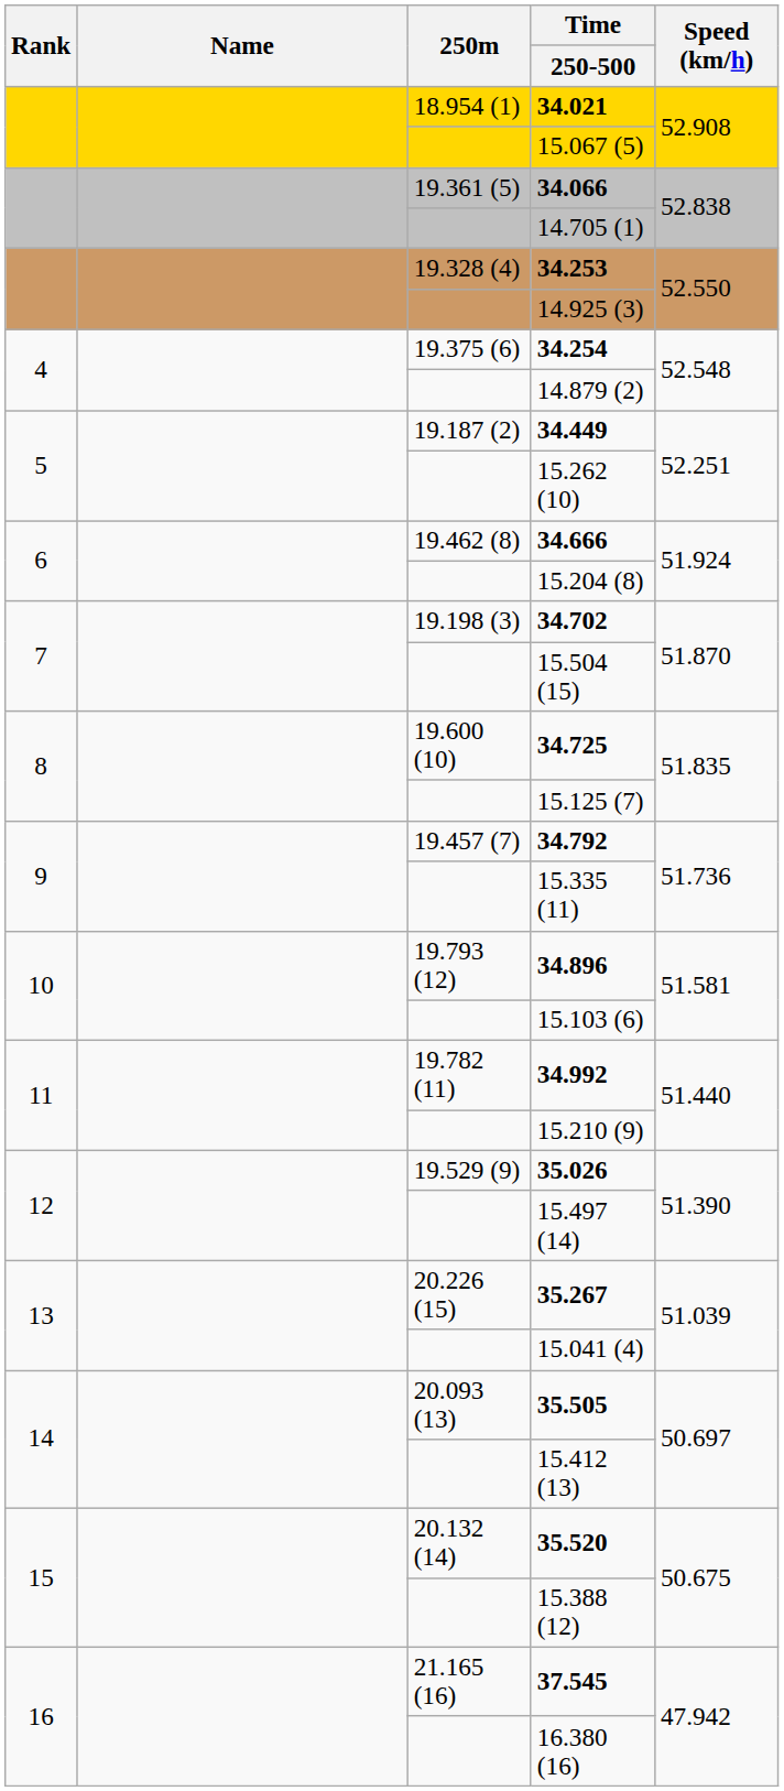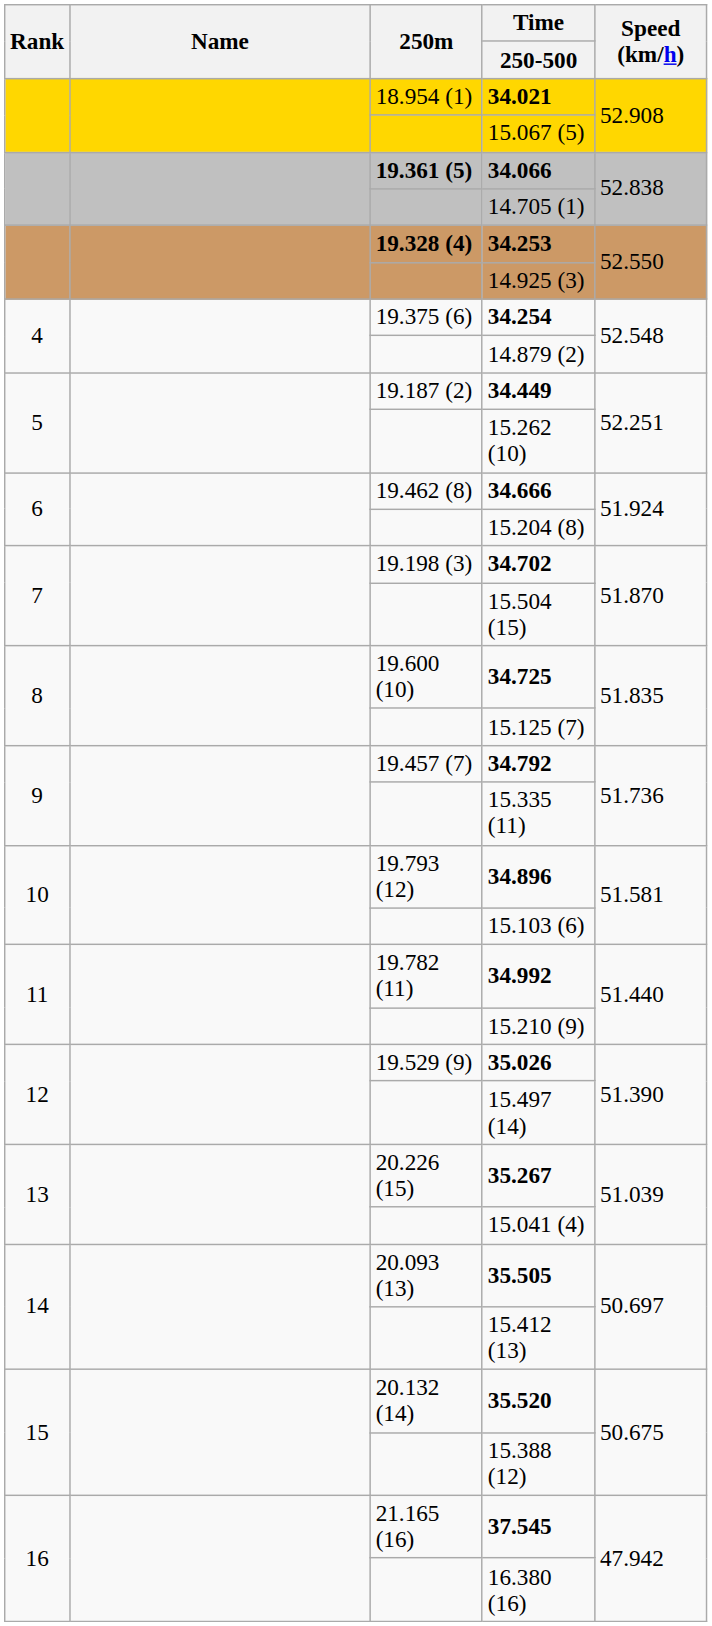34.066 | 250m: normal -> bold
34.253 | 250m: normal -> bold
